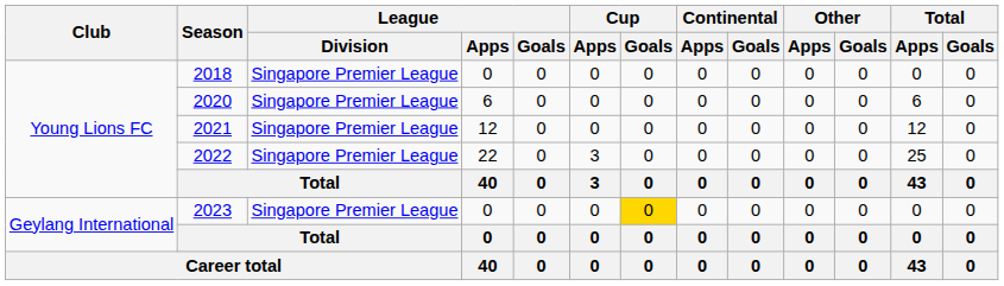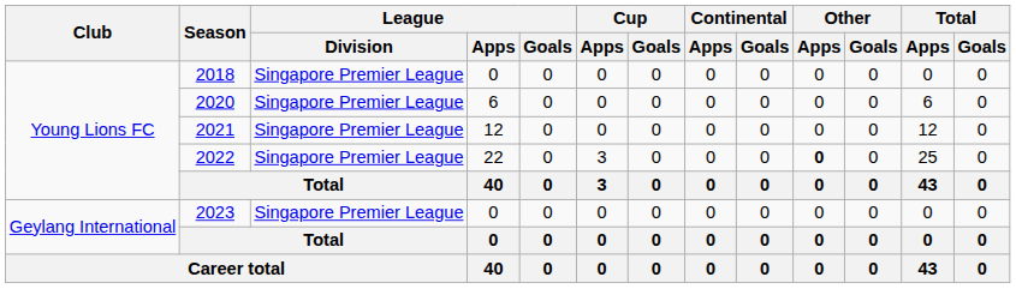2022 | Other / Apps: normal -> bold
2023 | Cup / Goals: gold background -> no background
